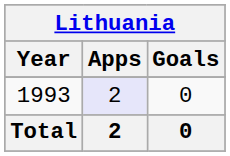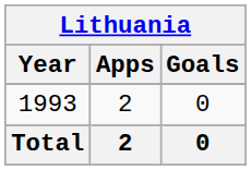1993 | Apps: lavender background -> no background
